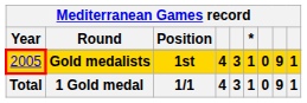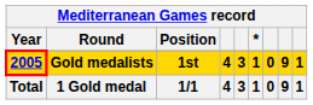Gold medalists | Year: normal -> bold
